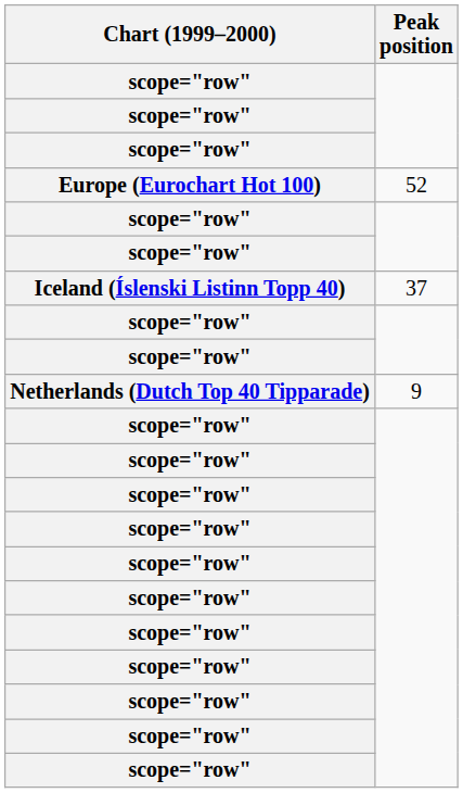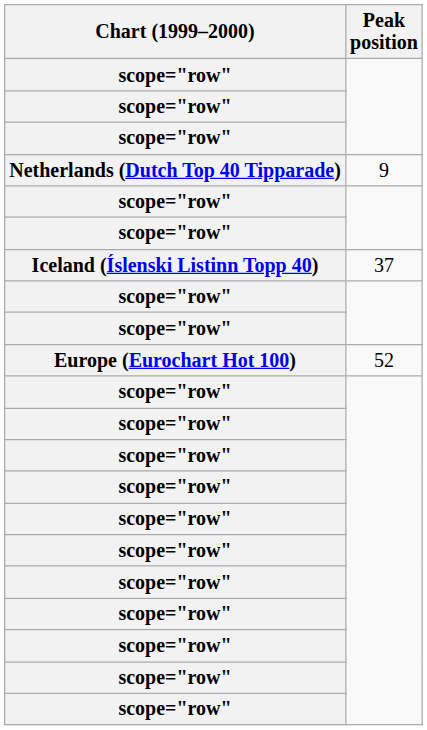rows swapped: Europe (Eurochart Hot 100) <-> Netherlands (Dutch Top 40 Tipparade)
